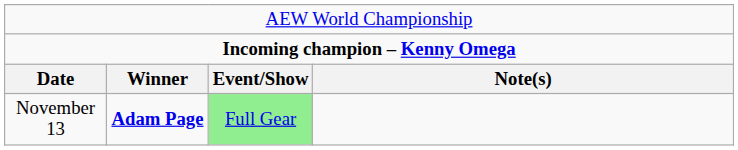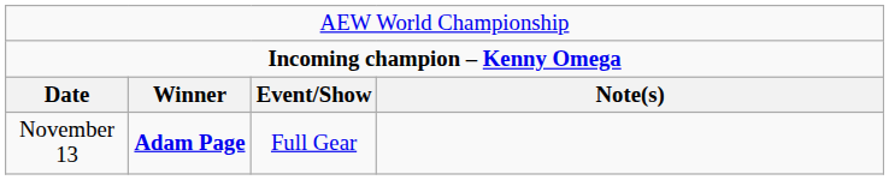November 13 | column 3: lightgreen background -> no background
